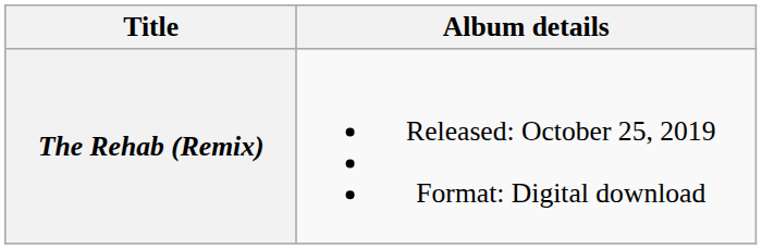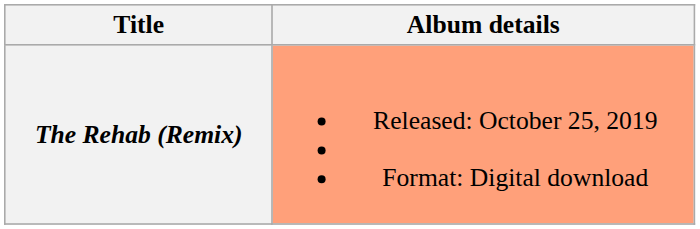The Rehab (Remix) | Album details: no background -> lightsalmon background
